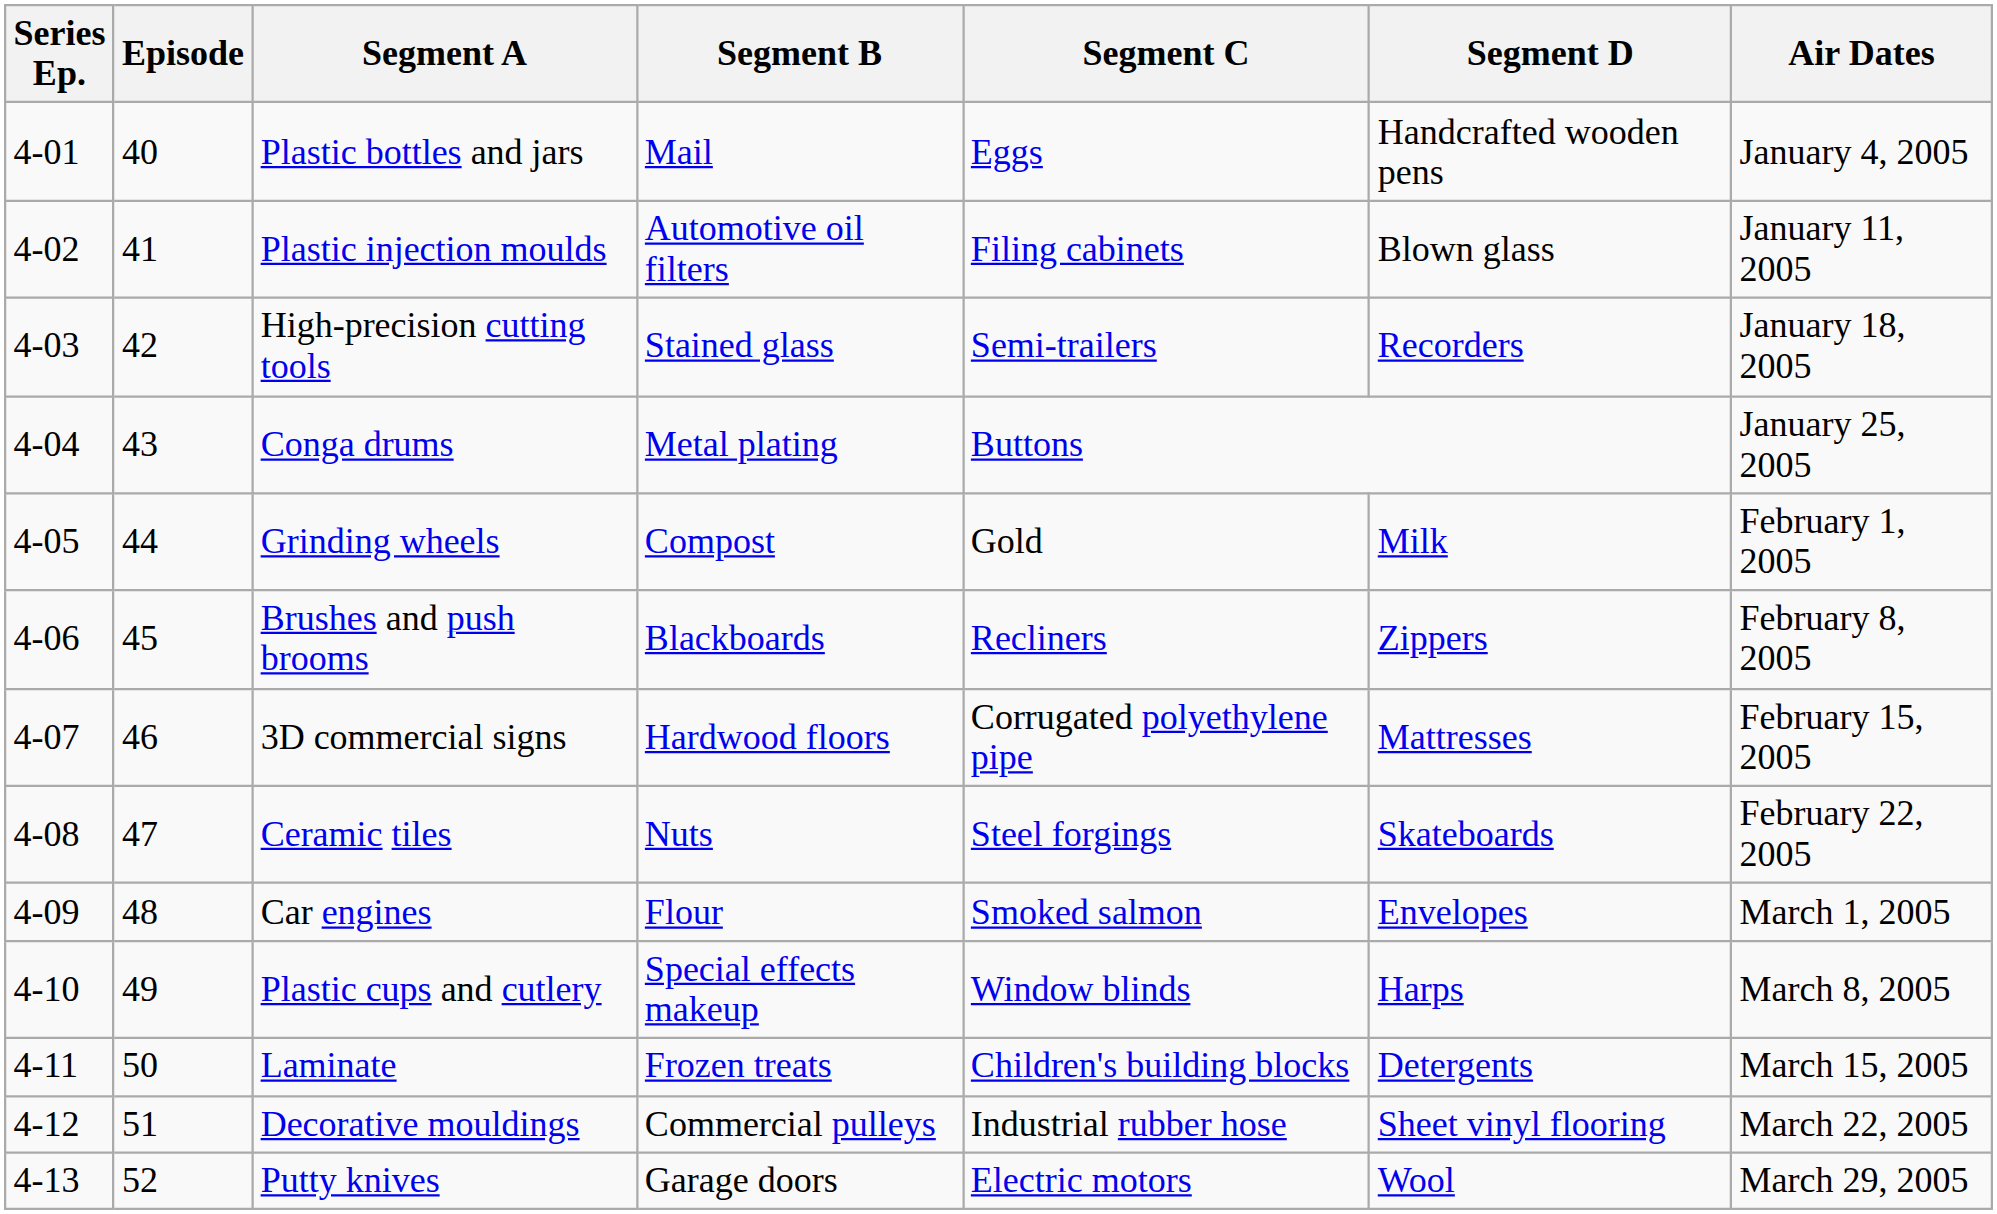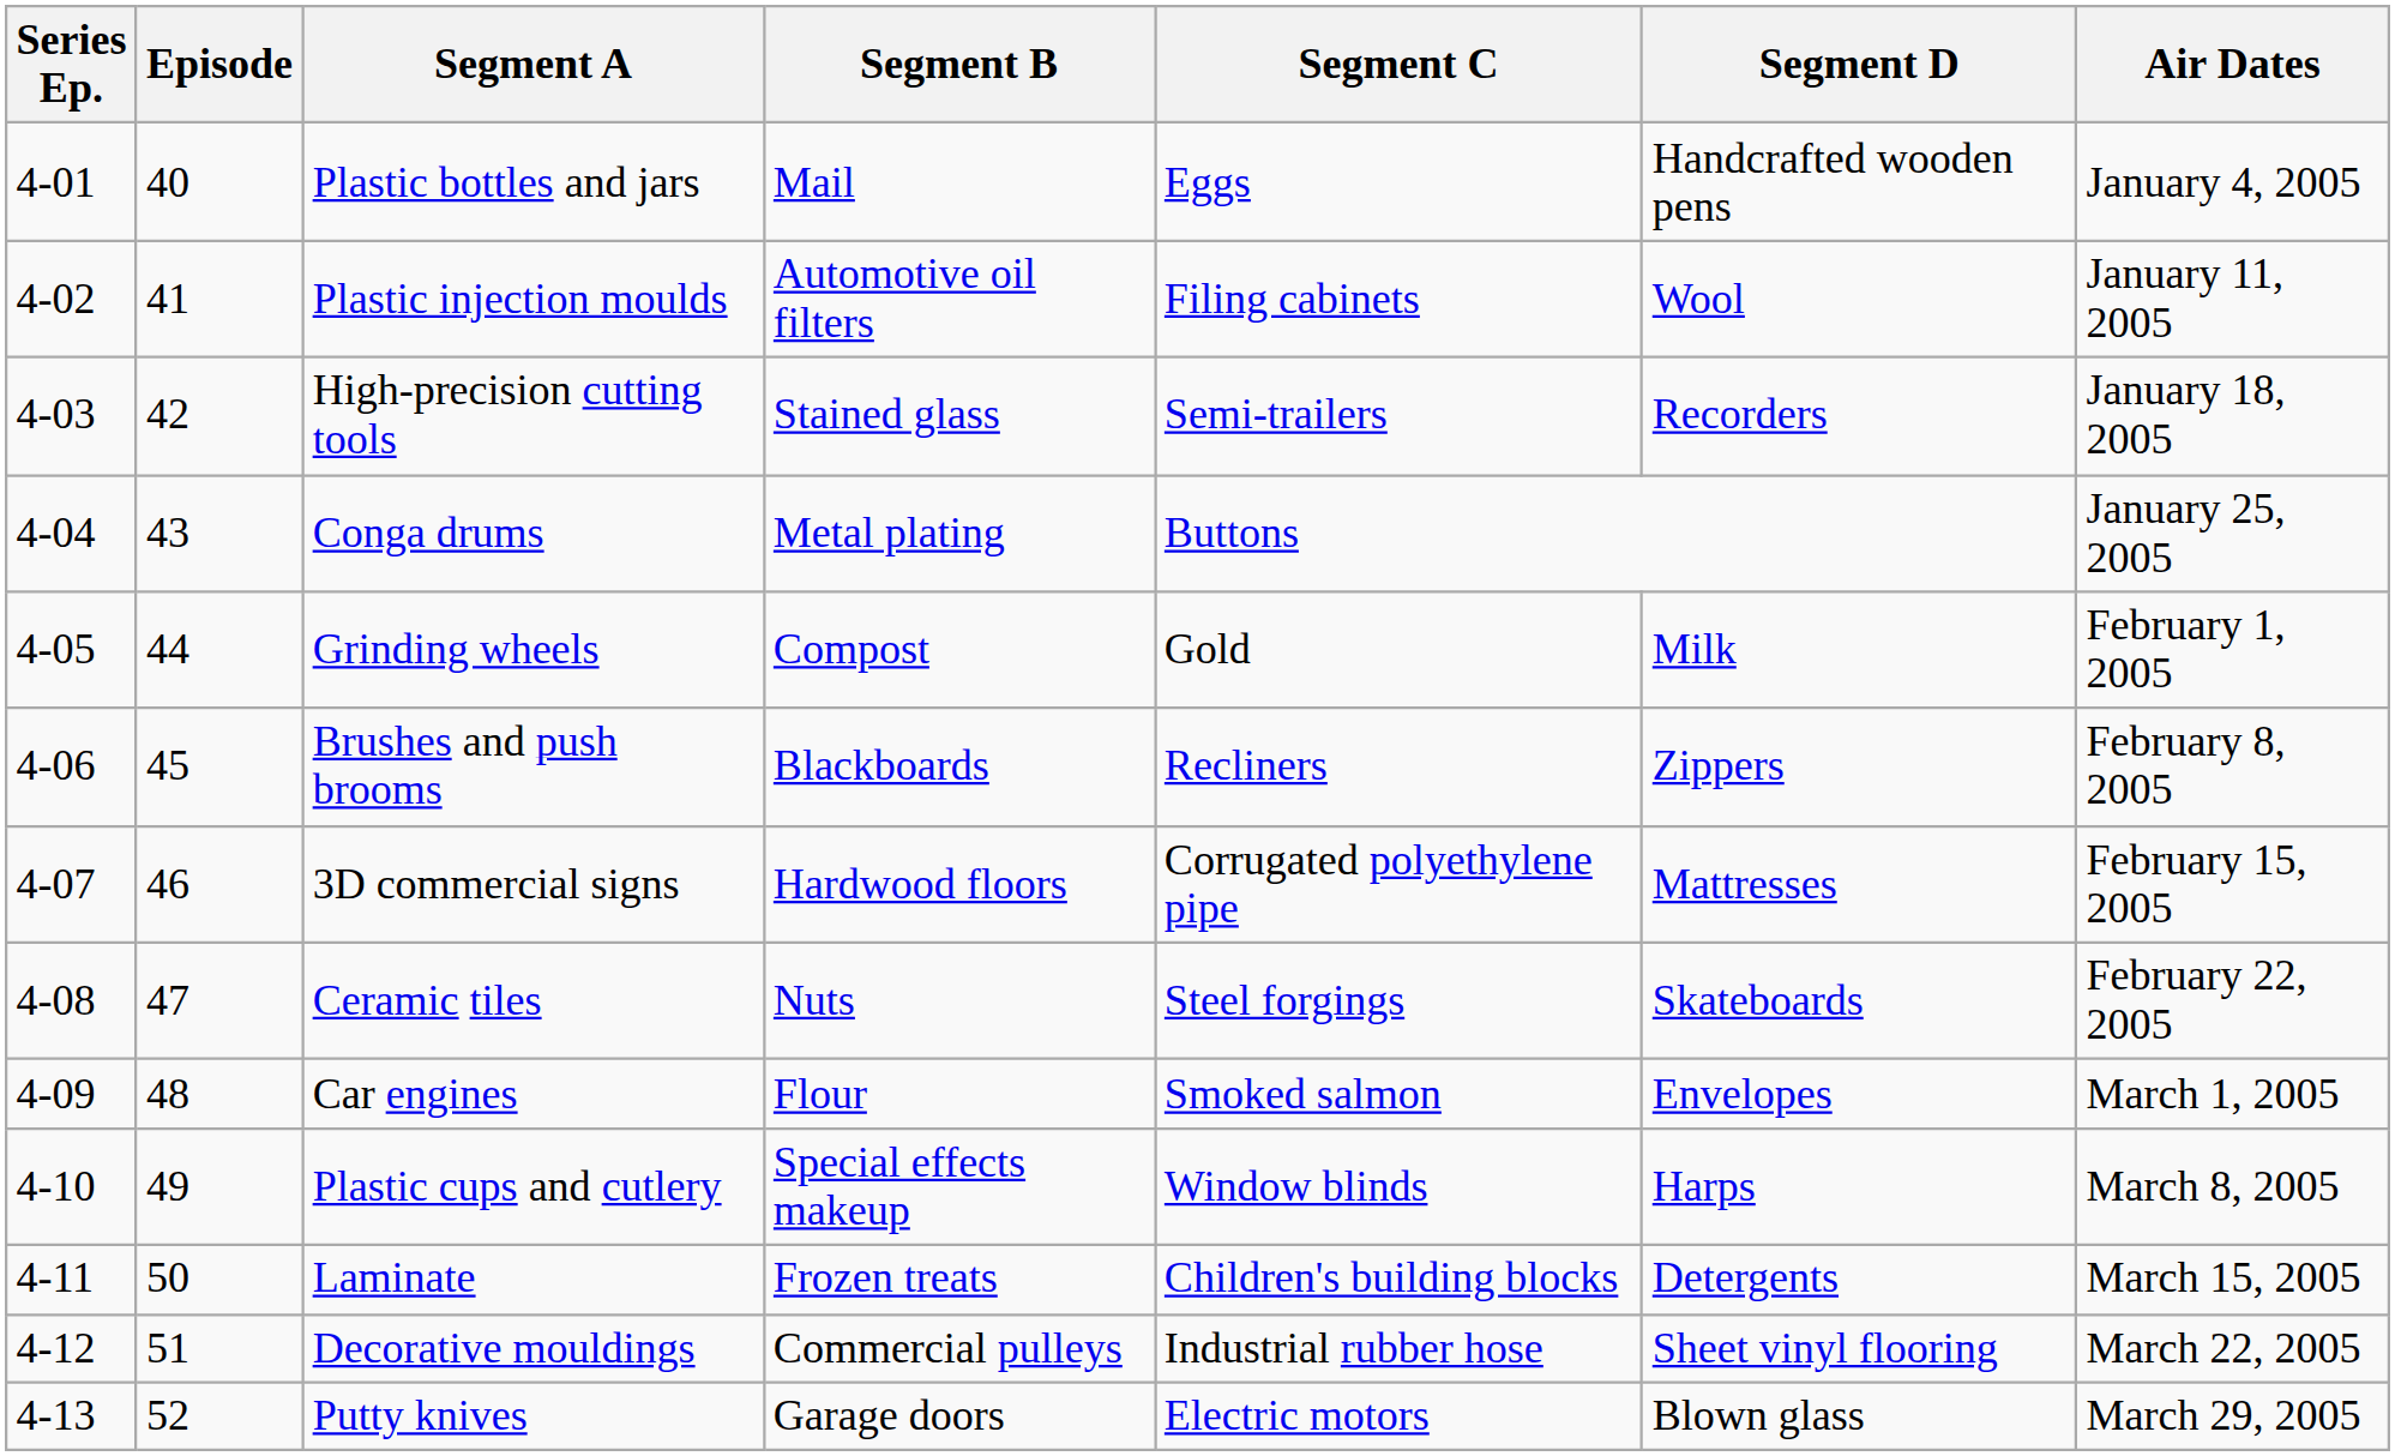Plastic injection moulds | Segment D: Blown glass -> Wool
Putty knives | Segment D: Wool -> Blown glass
